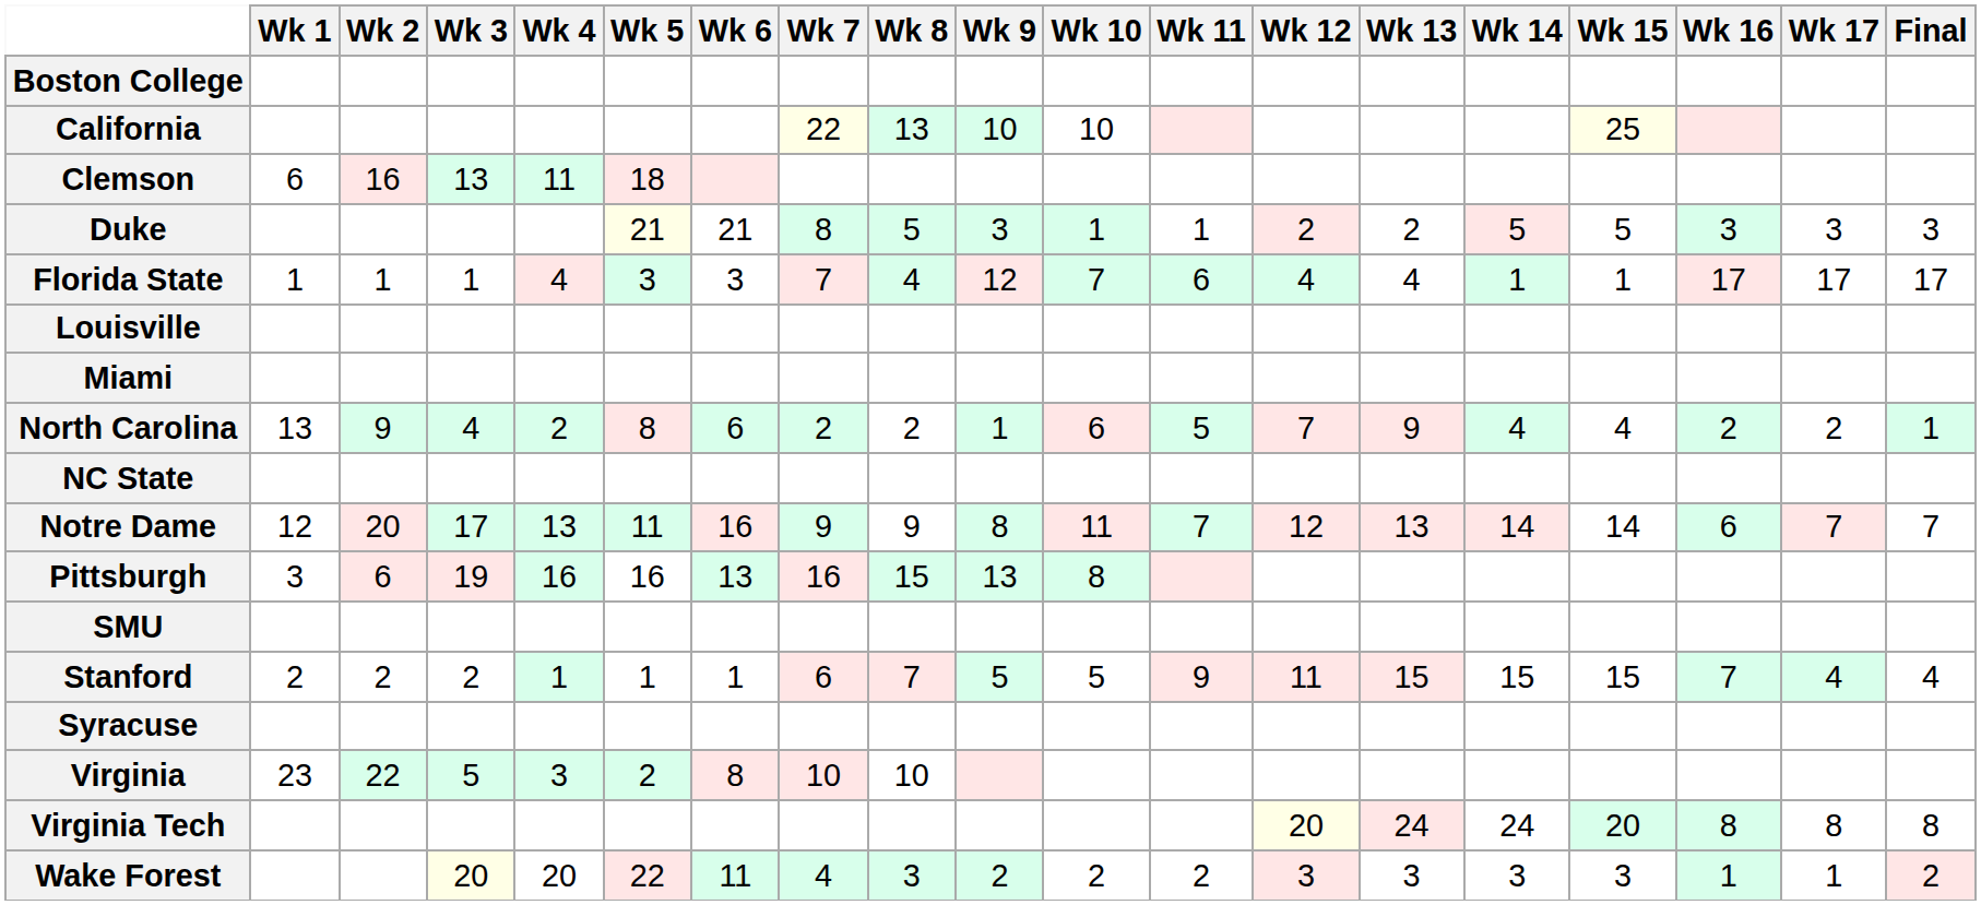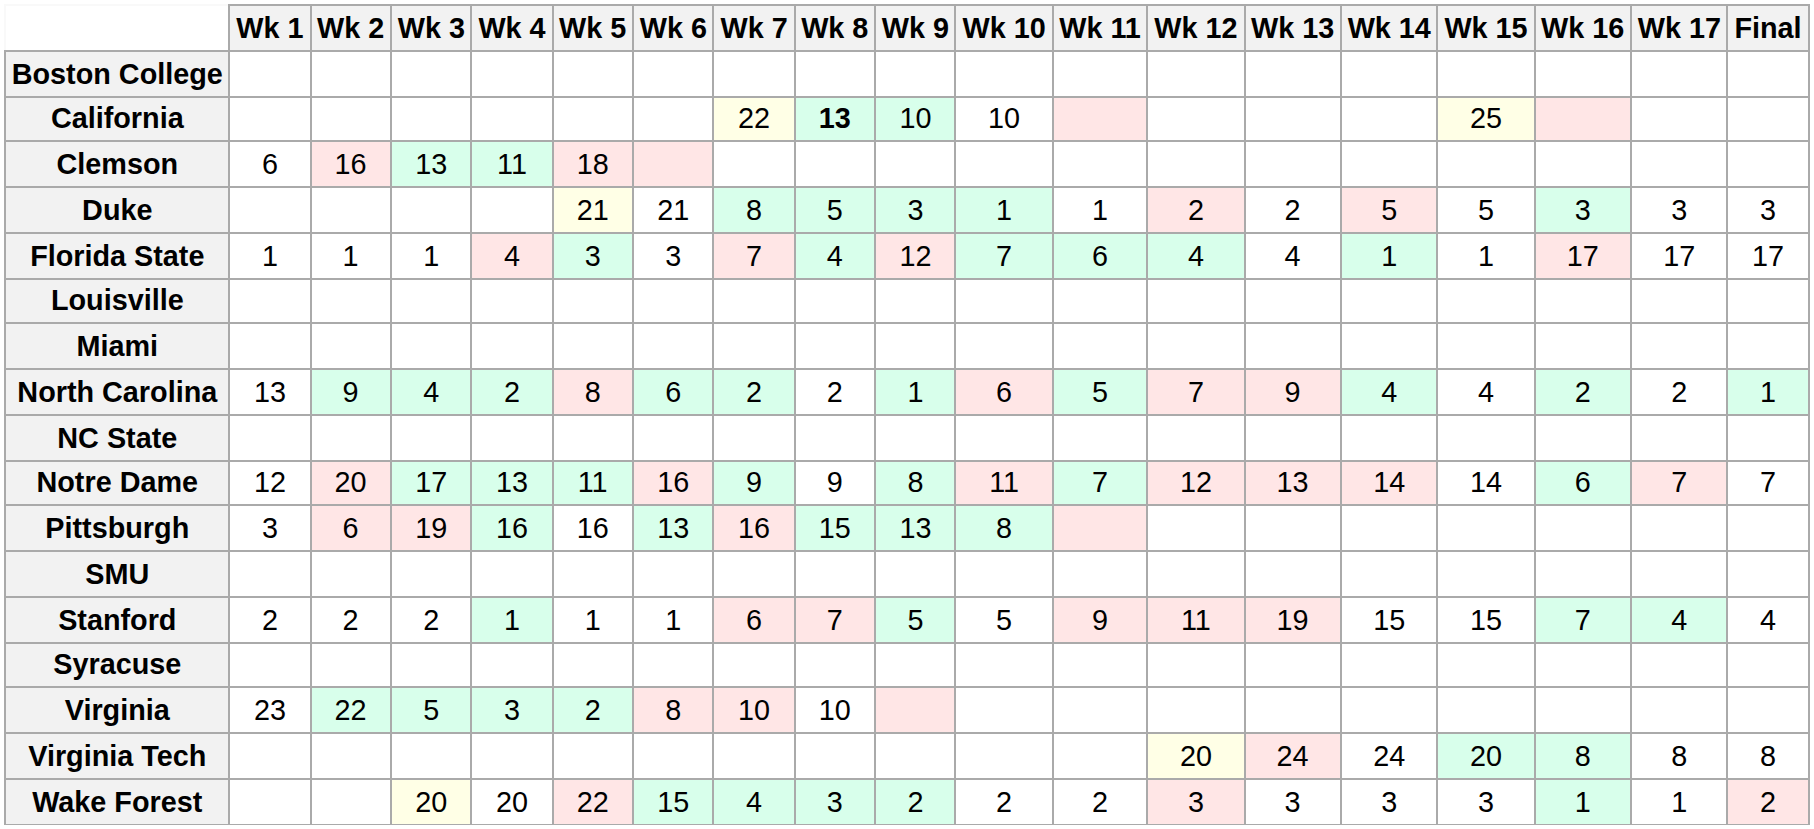California | Wk 8: normal -> bold
Stanford | Wk 13: 15 -> 19
Wake Forest | Wk 6: 11 -> 15
